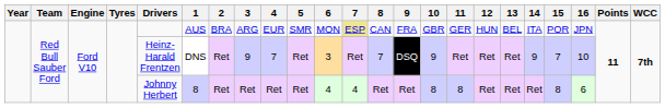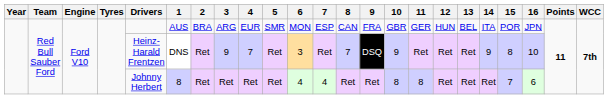row 2 | 7: khaki background -> no background
row 3 | 15: 7 -> 8
row 4 | 15: 8 -> 7
